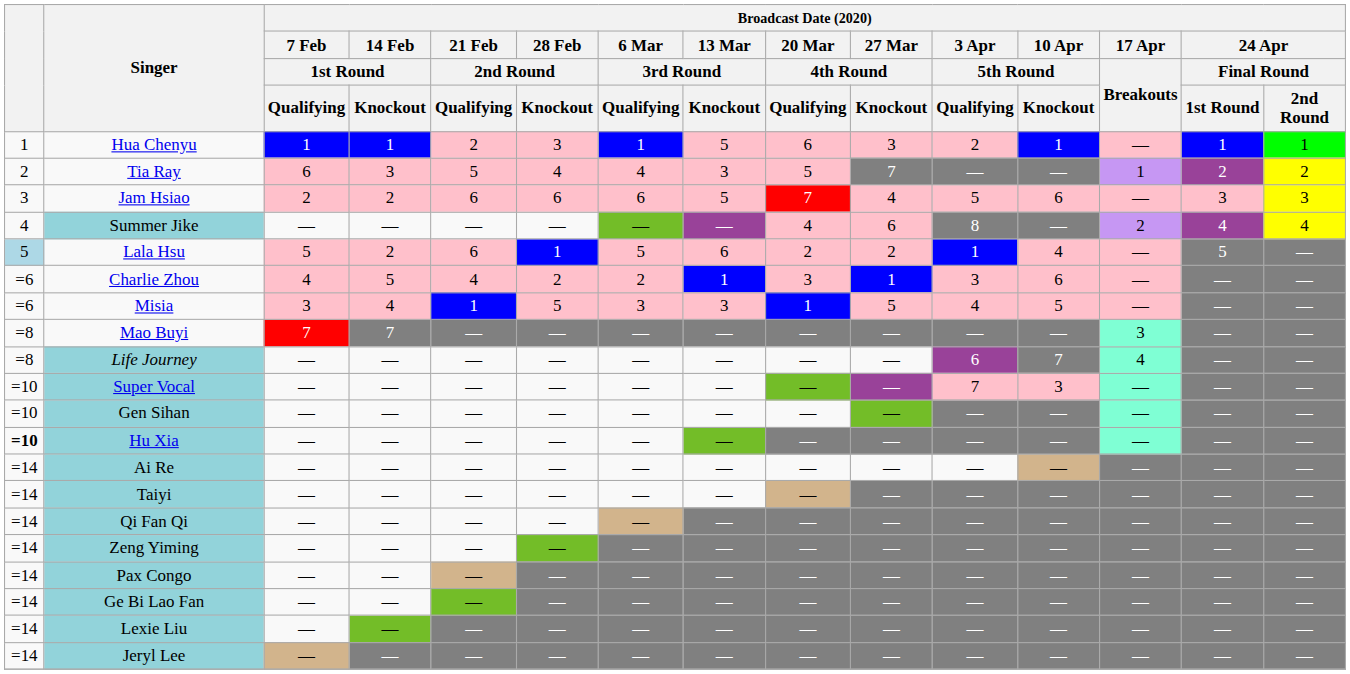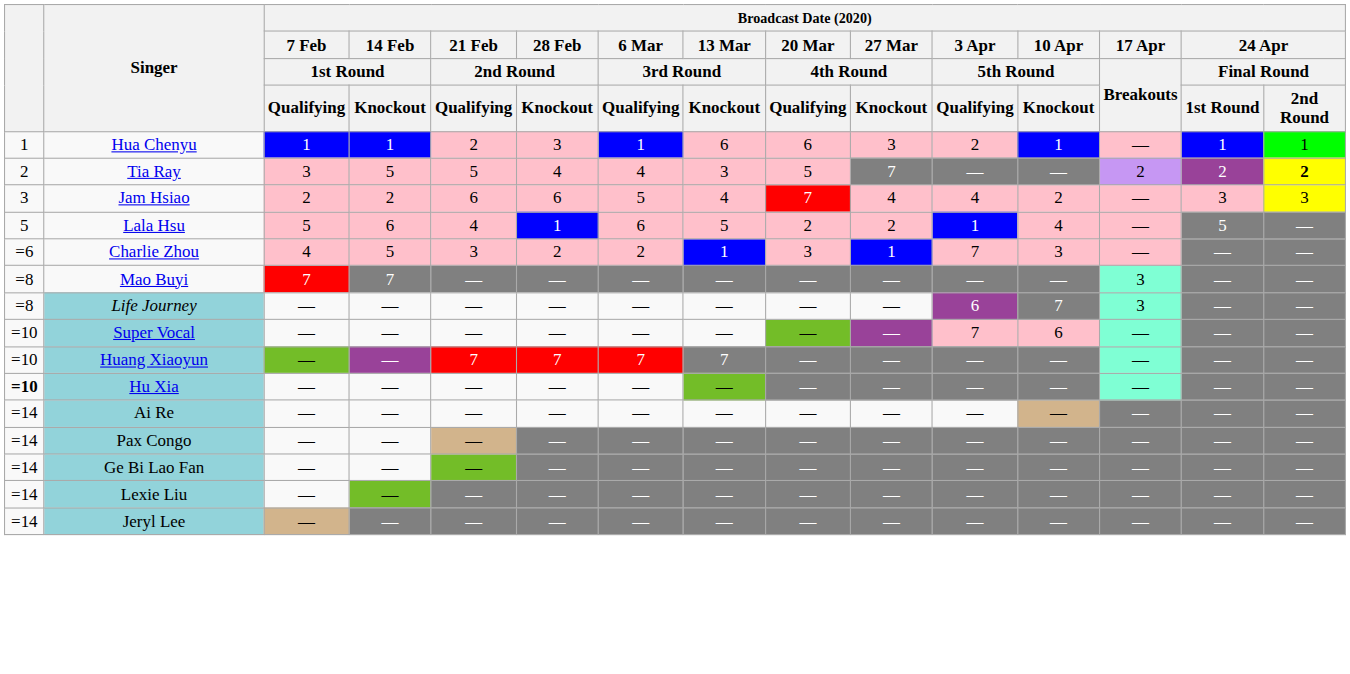Hua Chenyu | Broadcast Date (2020) / 13 Mar / 3rd Round / Knockout: 5 -> 6
Tia Ray | Broadcast Date (2020) / 7 Feb / 1st Round / Qualifying: 6 -> 3
Tia Ray | Broadcast Date (2020) / 14 Feb / 1st Round / Knockout: 3 -> 5
Tia Ray | Broadcast Date (2020) / 17 Apr / Breakouts: 1 -> 2
Tia Ray | Broadcast Date (2020) / 24 Apr / Final Round / 2nd Round: normal -> bold
Jam Hsiao | Broadcast Date (2020) / 6 Mar / 3rd Round / Qualifying: 6 -> 5
Jam Hsiao | Broadcast Date (2020) / 13 Mar / 3rd Round / Knockout: 5 -> 4
Jam Hsiao | Broadcast Date (2020) / 3 Apr / 5th Round / Qualifying: 5 -> 4
Jam Hsiao | Broadcast Date (2020) / 10 Apr / 5th Round / Knockout: 6 -> 2
- row: 4 | Summer Jike | — | — | — | — | — | — | 4 | 6 | 8 | — | 2 | 4 | 4
Lala Hsu | column 1: lightblue background -> no background
Lala Hsu | Broadcast Date (2020) / 14 Feb / 1st Round / Knockout: 2 -> 6
Lala Hsu | Broadcast Date (2020) / 21 Feb / 2nd Round / Qualifying: 6 -> 4
Lala Hsu | Broadcast Date (2020) / 6 Mar / 3rd Round / Qualifying: 5 -> 6
Lala Hsu | Broadcast Date (2020) / 13 Mar / 3rd Round / Knockout: 6 -> 5
Charlie Zhou | Broadcast Date (2020) / 21 Feb / 2nd Round / Qualifying: 4 -> 3
Charlie Zhou | Broadcast Date (2020) / 3 Apr / 5th Round / Qualifying: 3 -> 7
Charlie Zhou | Broadcast Date (2020) / 10 Apr / 5th Round / Knockout: 6 -> 3
- row: =6 | Misia | 3 | 4 | 1 | 5 | 3 | 3 | 1 | 5 | 4 | 5 | — | — | —
Life Journey | Broadcast Date (2020) / 17 Apr / Breakouts: 4 -> 3
Super Vocal | Broadcast Date (2020) / 10 Apr / 5th Round / Knockout: 3 -> 6
+ row: =10 | Huang Xiaoyun | — | — | 7 | 7 | 7 | 7 | — | — | — | — | — | — | —
- row: =10 | Gen Sihan | — | — | — | — | — | — | — | — | — | — | — | — | —
- row: =14 | Taiyi | — | — | — | — | — | — | — | — | — | — | — | — | —
- row: =14 | Qi Fan Qi | — | — | — | — | — | — | — | — | — | — | — | — | —
- row: =14 | Zeng Yiming | — | — | — | — | — | — | — | — | — | — | — | — | —
